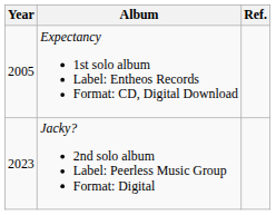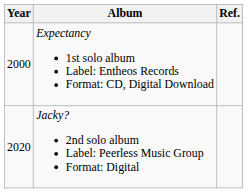row 2 | Year: 2005 -> 2000
row 3 | Year: 2023 -> 2020
